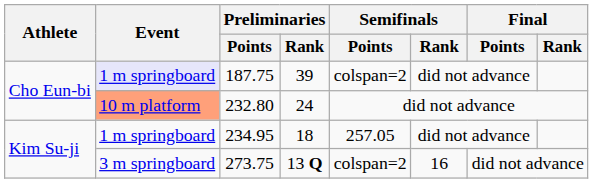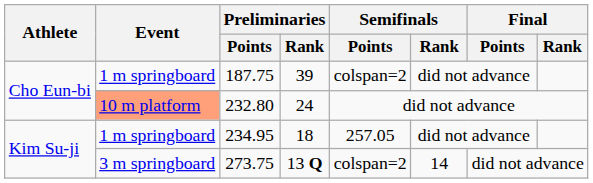187.75 | Event: lavender background -> no background
273.75 | Semifinals / Rank: 16 -> 14
